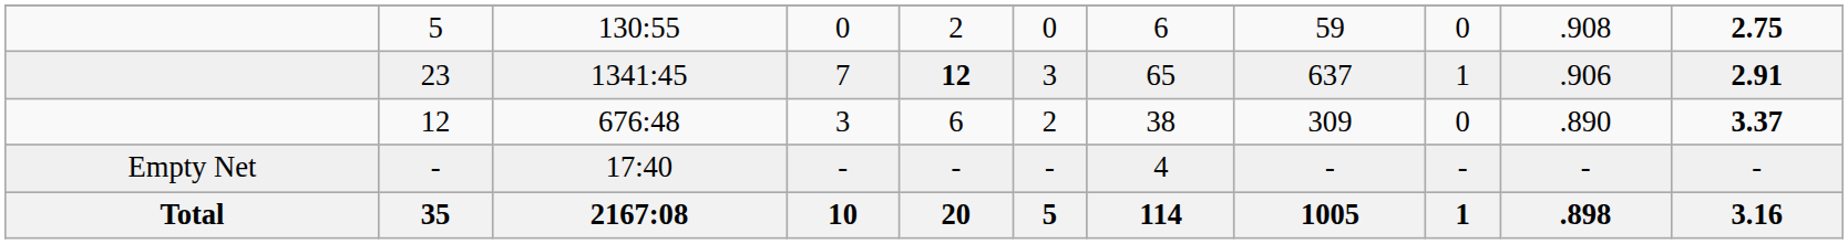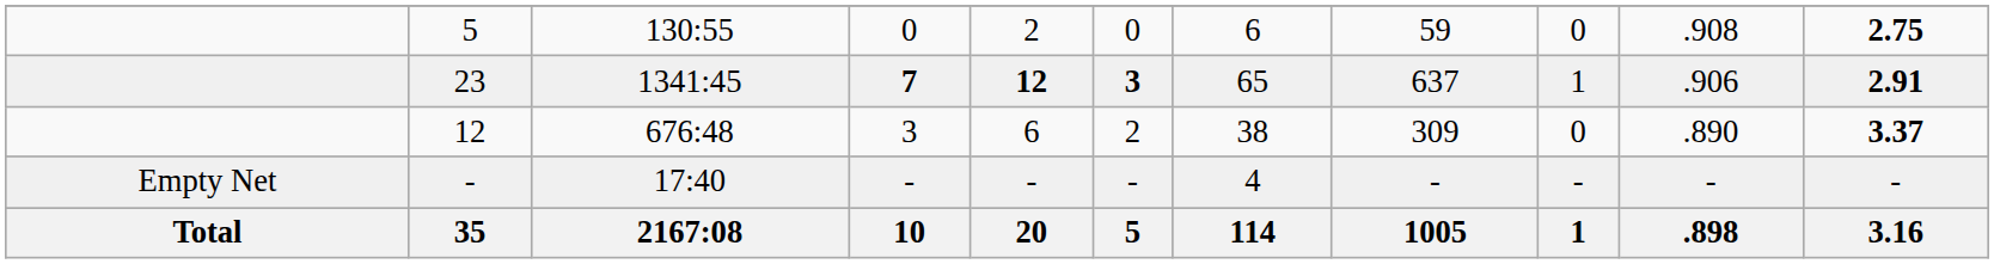23 | column 4: normal -> bold
23 | column 6: normal -> bold
